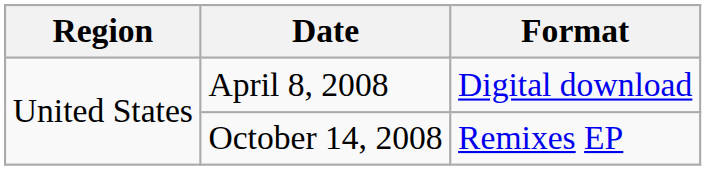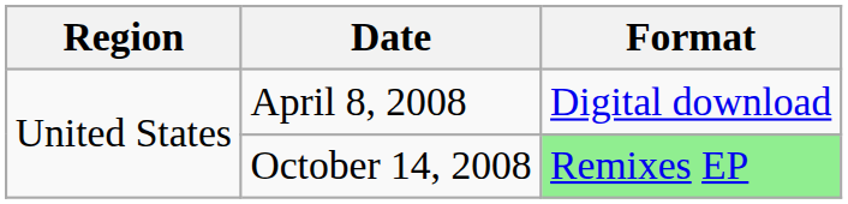October 14, 2008 | Format: no background -> lightgreen background
